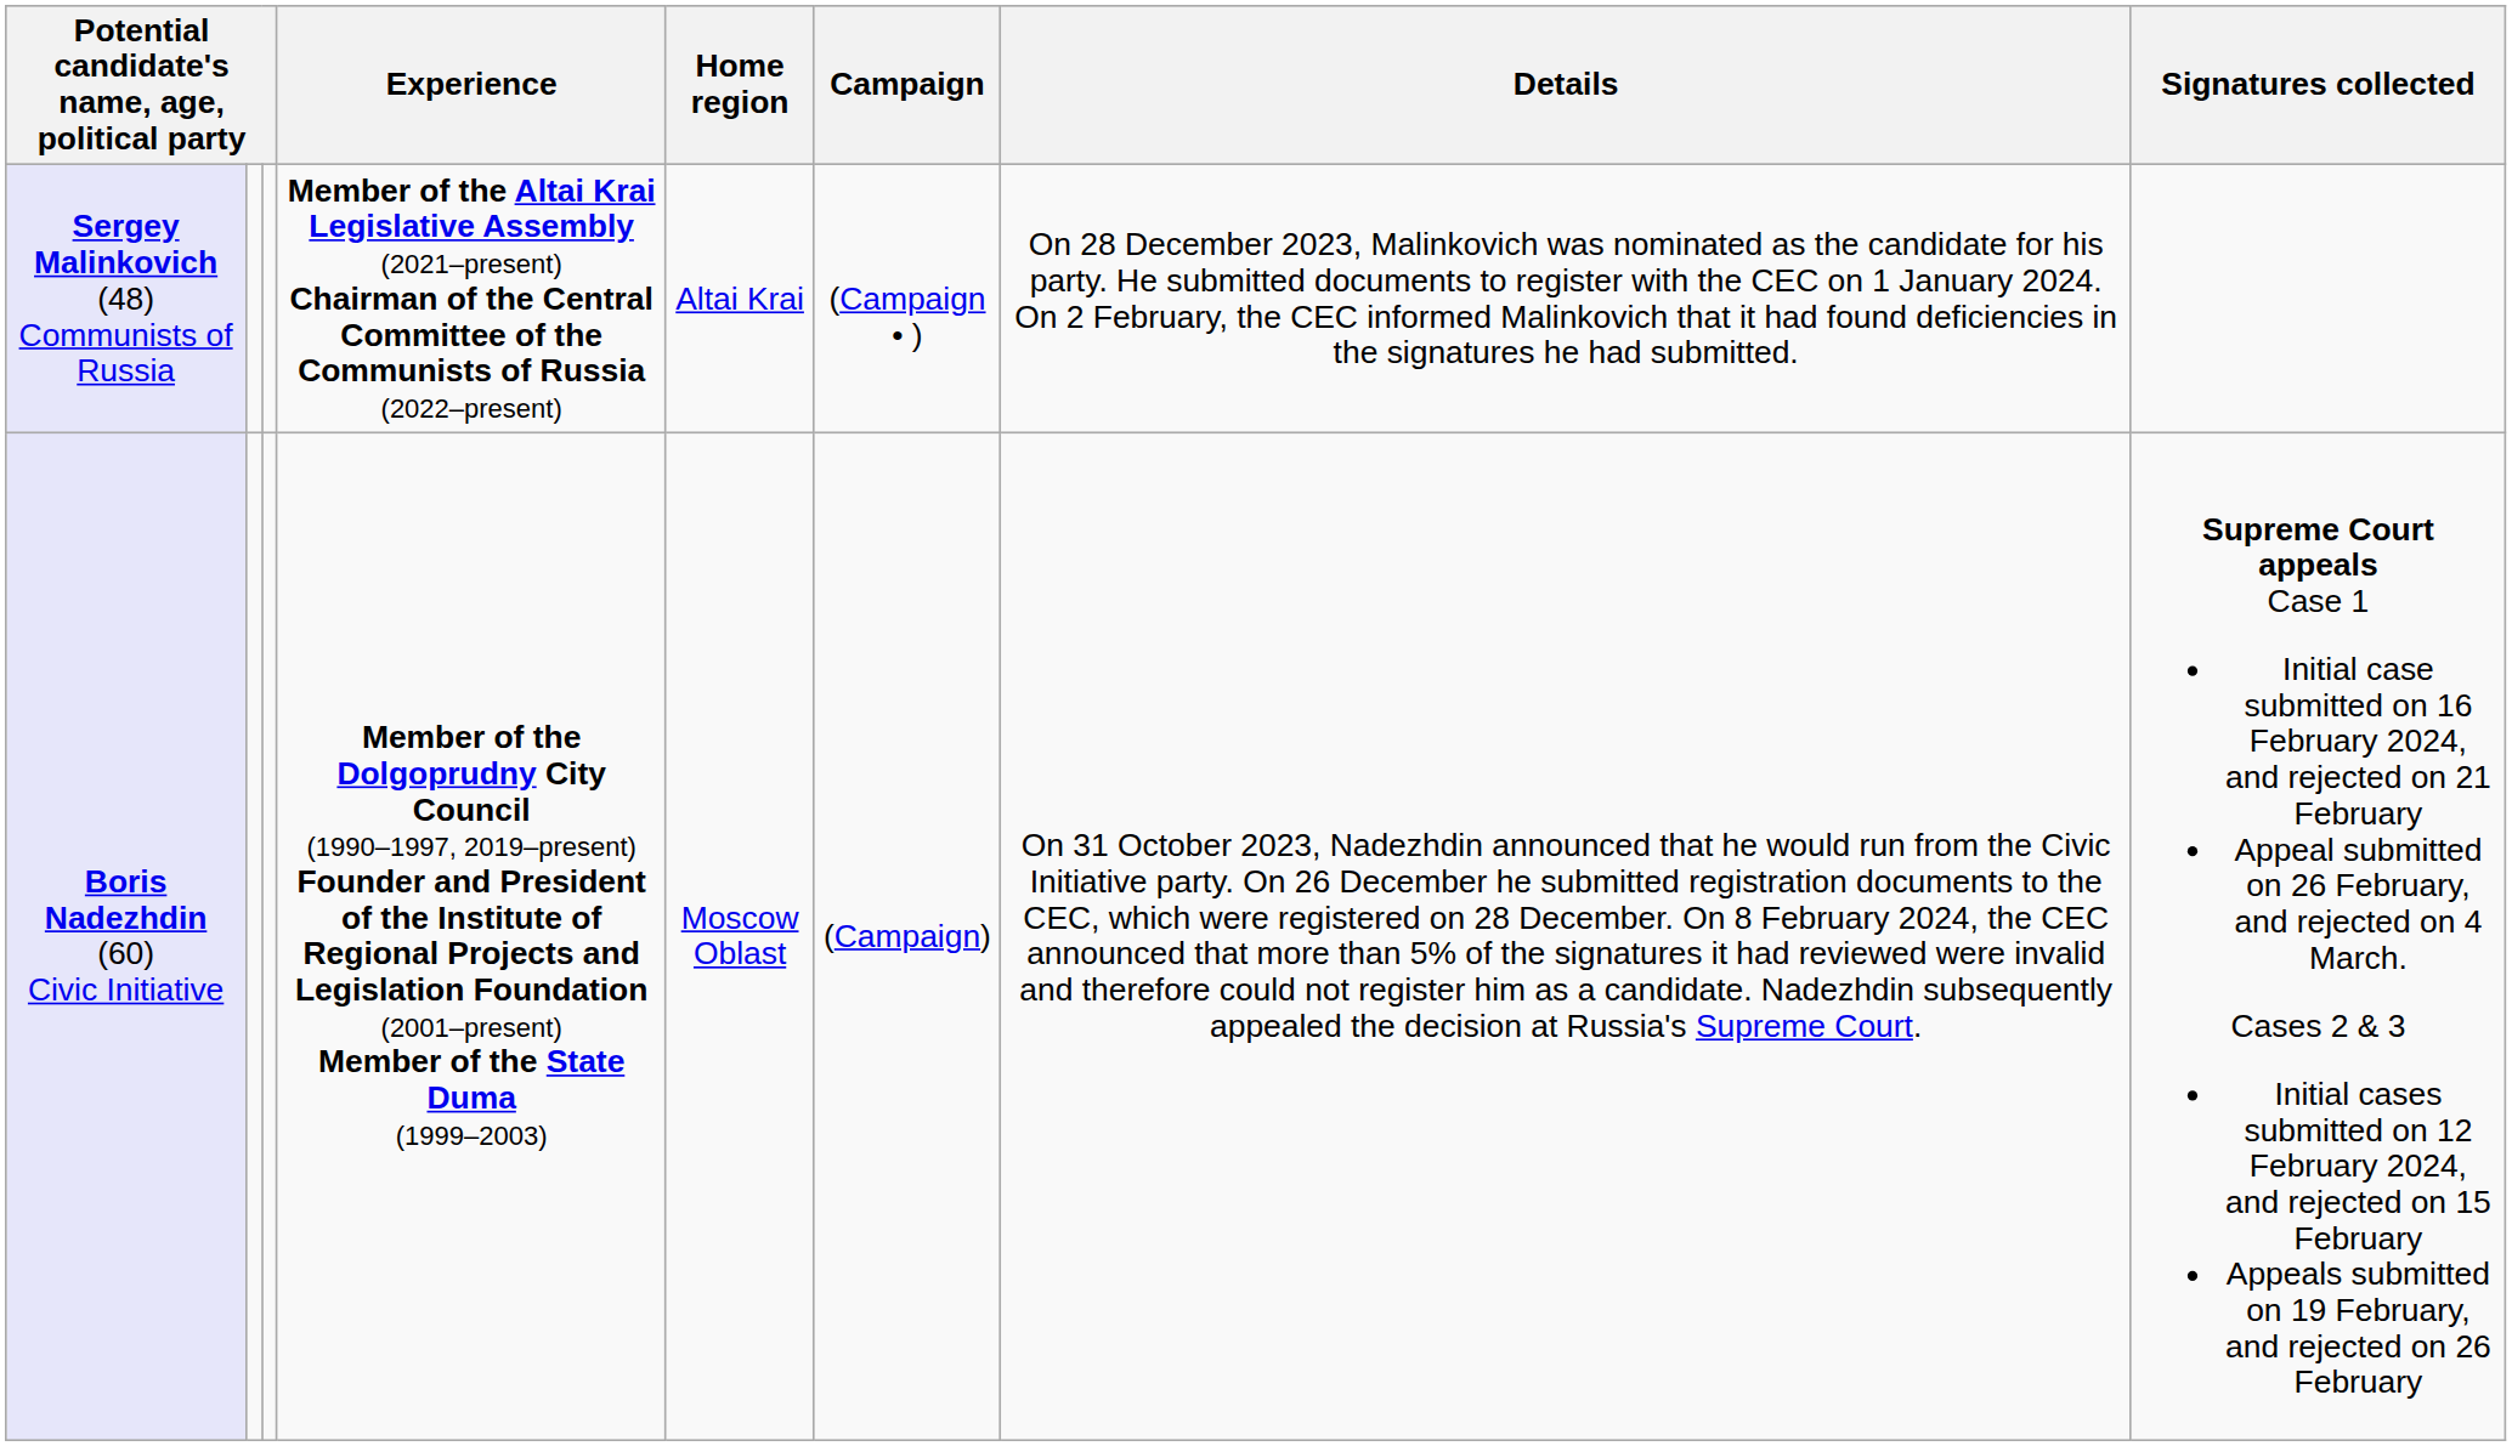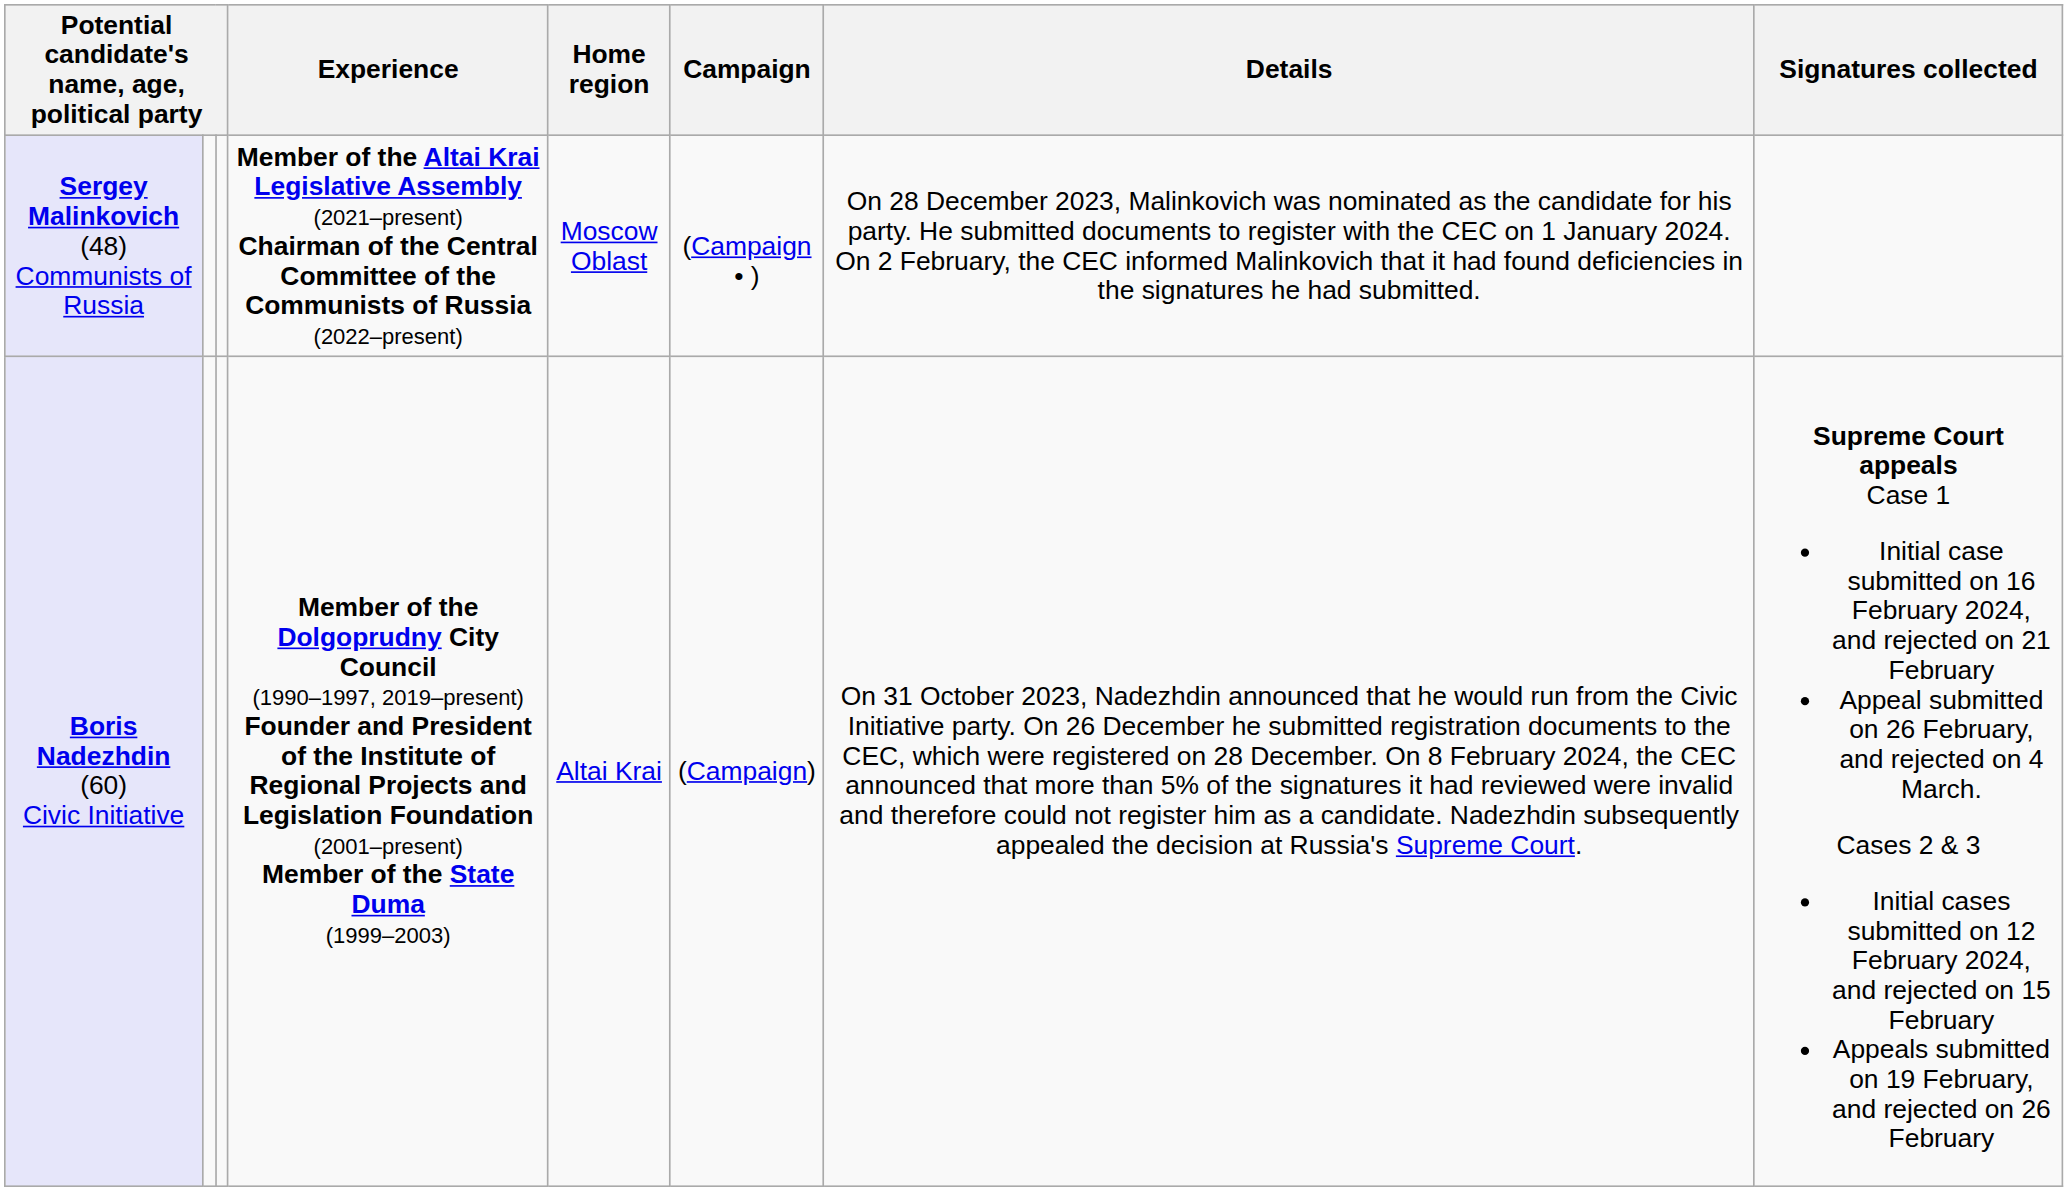Sergey Malinkovich (48) Communists of Russia | Home region: Altai Krai -> Moscow Oblast
Boris Nadezhdin (60) Civic Initiative | Home region: Moscow Oblast -> Altai Krai
